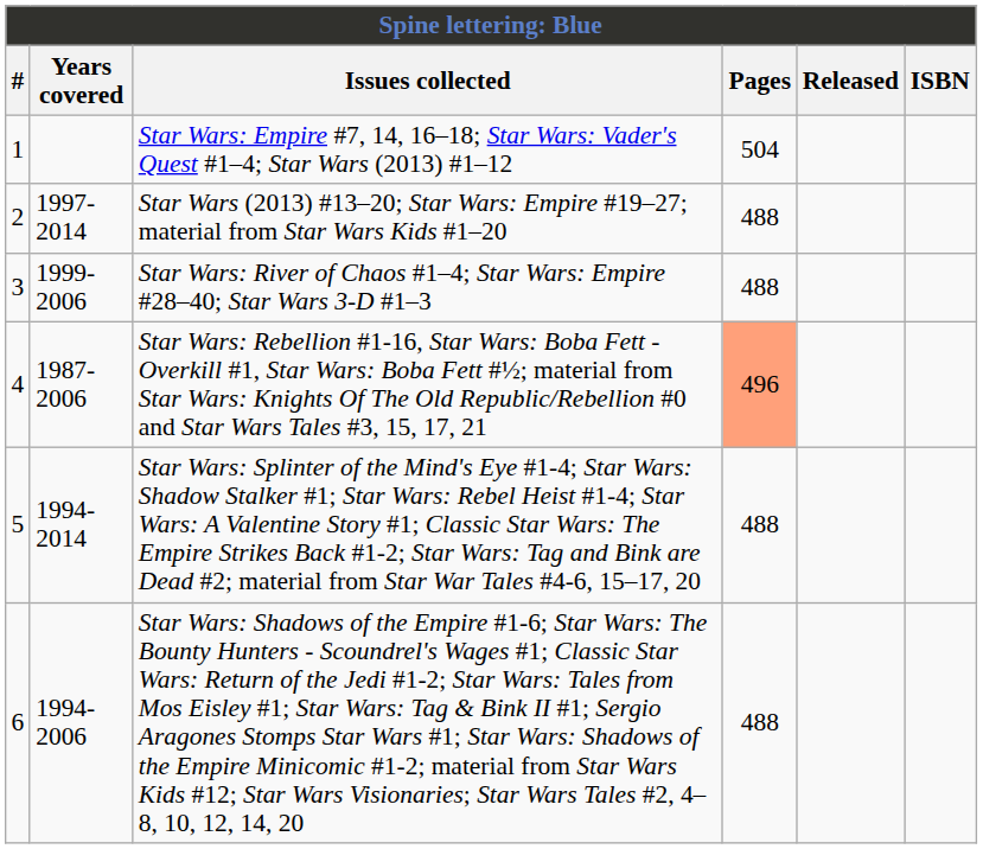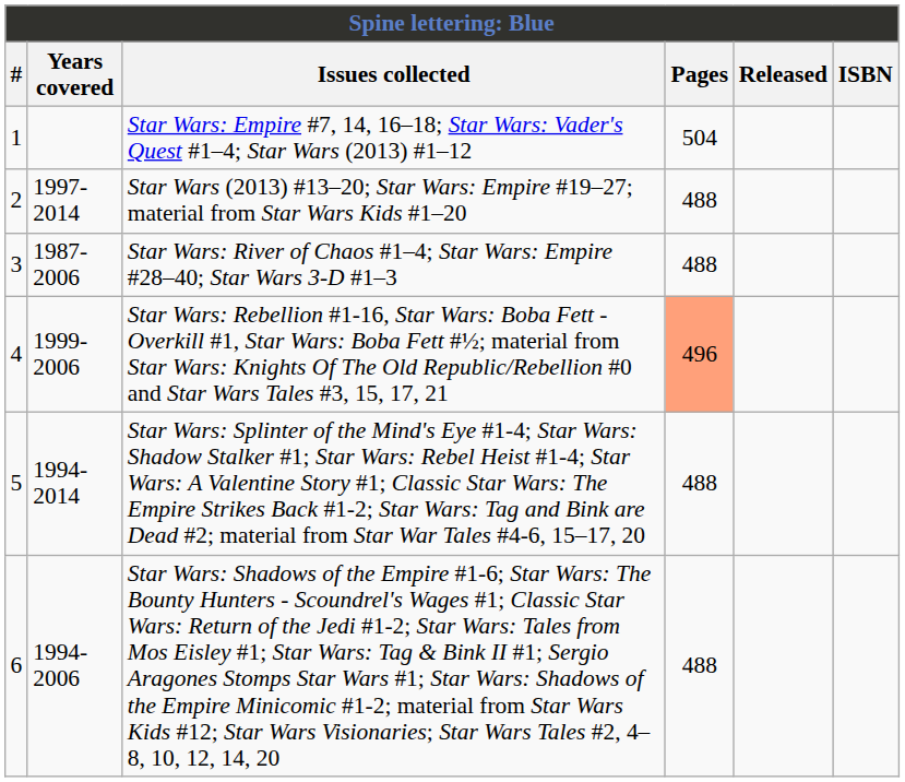row 5 | Years covered: 1999-2006 -> 1987-2006
row 6 | Years covered: 1987-2006 -> 1999-2006
